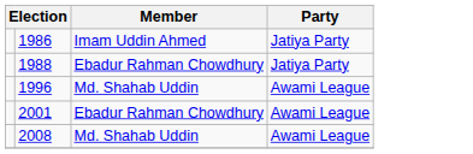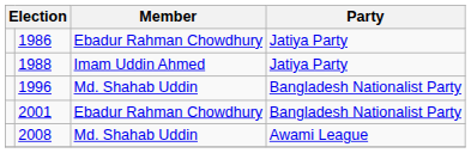1986 | Member: Imam Uddin Ahmed -> Ebadur Rahman Chowdhury
1988 | Member: Ebadur Rahman Chowdhury -> Imam Uddin Ahmed
1996 | Party: Awami League -> Bangladesh Nationalist Party
2001 | Party: Awami League -> Bangladesh Nationalist Party
